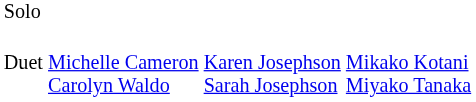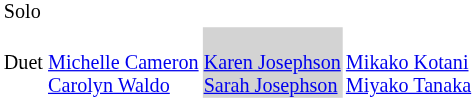Duet | column 3: no background -> lightgrey background
